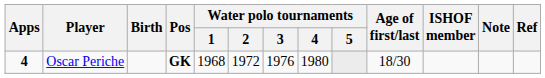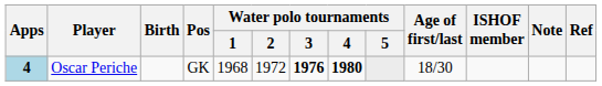Oscar Periche | Apps: no background -> lightblue background
Oscar Periche | Pos: bold -> normal
Oscar Periche | Water polo tournaments / 3: normal -> bold
Oscar Periche | Water polo tournaments / 4: normal -> bold
